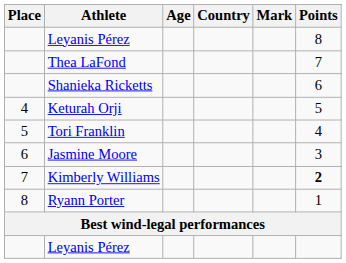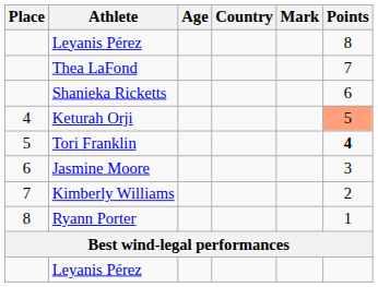Keturah Orji | Points: no background -> lightsalmon background
Tori Franklin | Points: normal -> bold
Kimberly Williams | Points: bold -> normal
